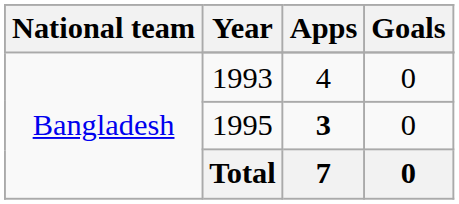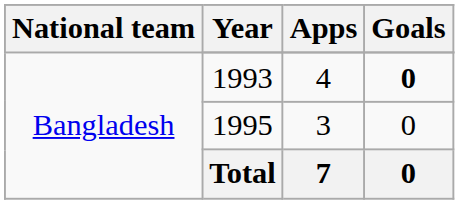1993 | Goals: normal -> bold
1995 | Apps: bold -> normal
